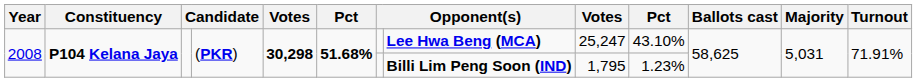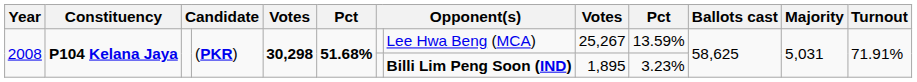row 2 | column 8: bold -> normal
row 2 | column 9: 25,247 -> 25,267
row 2 | column 10: 43.10% -> 13.59%
row 3 | column 9: 1,795 -> 1,895
row 3 | column 10: 1.23% -> 3.23%
